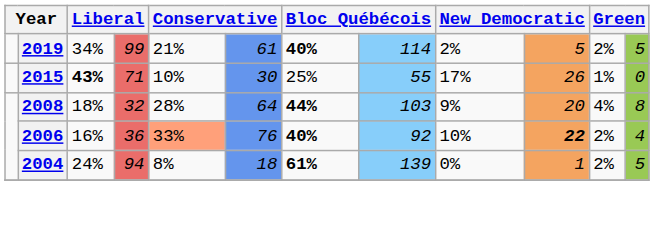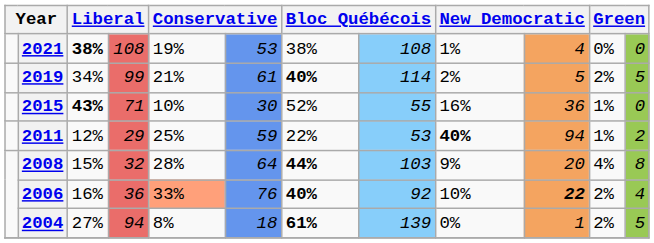+ row: 2021 | 38% | 108 | 19% | 53 | 38% | 108 | 1% | 4 | 0% | 0
2015 | column 7: 25% -> 52%
2015 | column 9: 17% -> 16%
2015 | column 10: 26 -> 36
+ row: 2011 | 12% | 29 | 25% | 59 | 22% | 53 | 40% | 94 | 1% | 2
2008 | column 3: 18% -> 15%
2004 | column 3: 24% -> 27%
